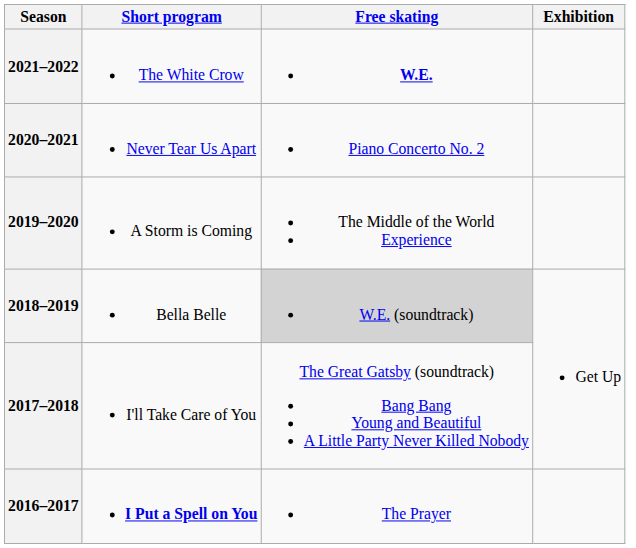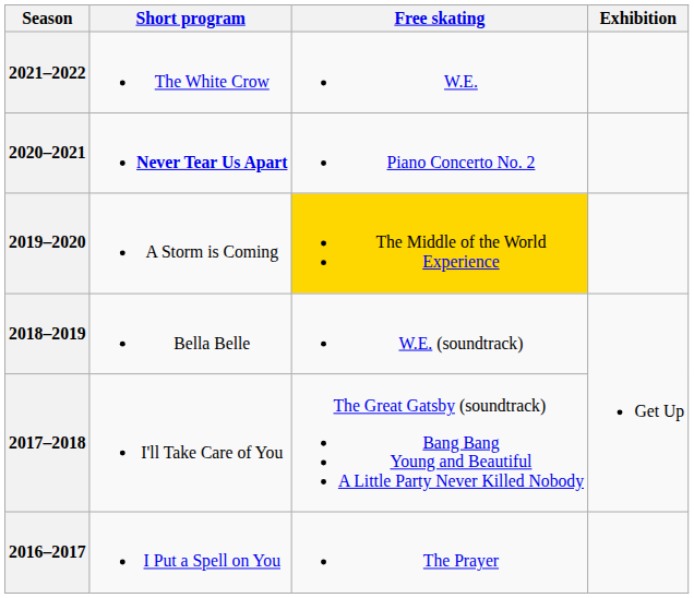2021–2022 | Free skating: bold -> normal
2020–2021 | Short program: normal -> bold
2019–2020 | Free skating: no background -> gold background
2018–2019 | Free skating: lightgrey background -> no background
2016–2017 | Short program: bold -> normal
